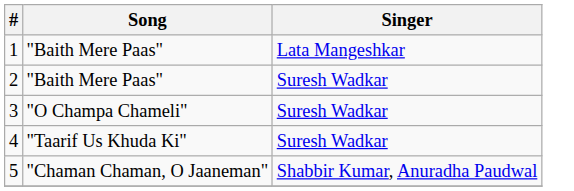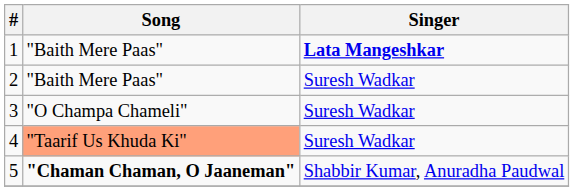1 | Singer: normal -> bold
4 | Song: no background -> lightsalmon background
5 | Song: normal -> bold
